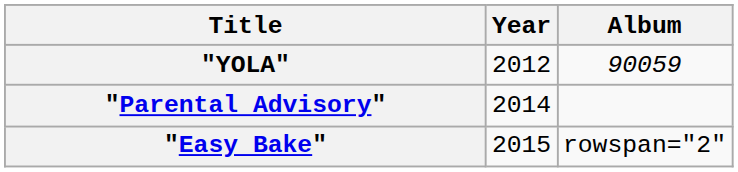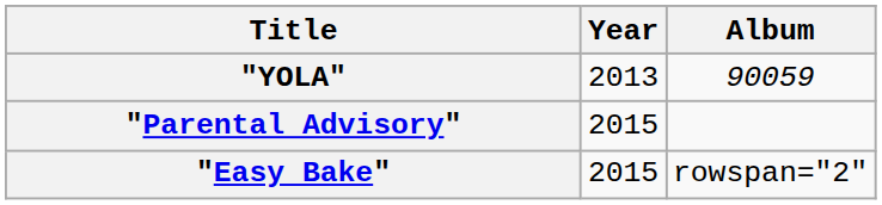"YOLA" | Year: 2012 -> 2013
"Parental Advisory" | Year: 2014 -> 2015
